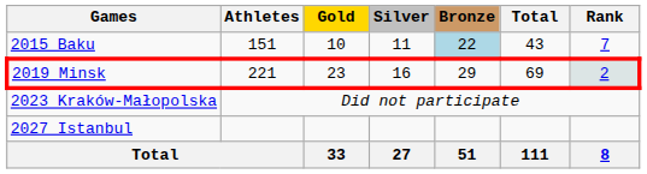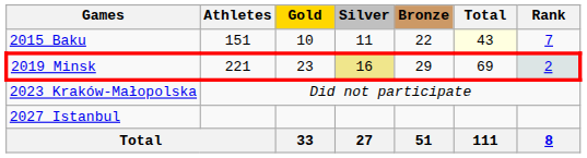2015 Baku | Bronze: lightblue background -> no background
2015 Baku | Total: no background -> lightyellow background
2019 Minsk | Silver: no background -> khaki background
